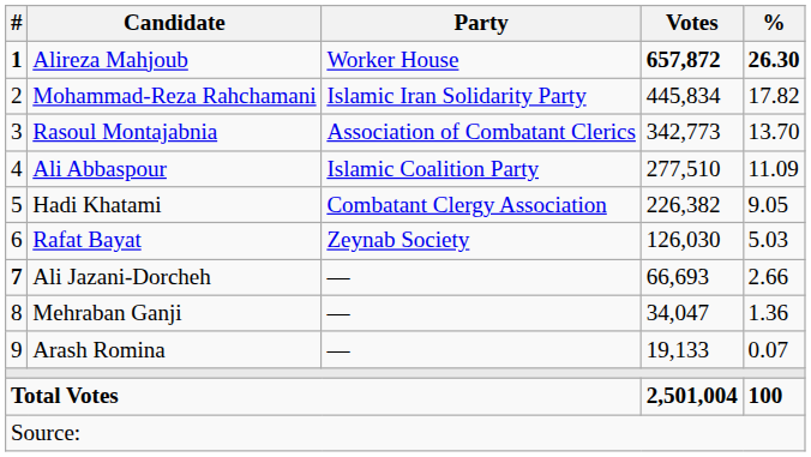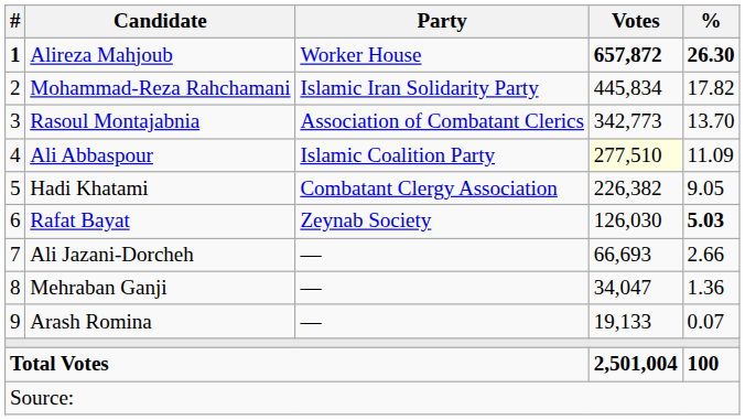Ali Abbaspour | Votes: no background -> lightyellow background
Rafat Bayat | %: normal -> bold
Ali Jazani-Dorcheh | #: bold -> normal
